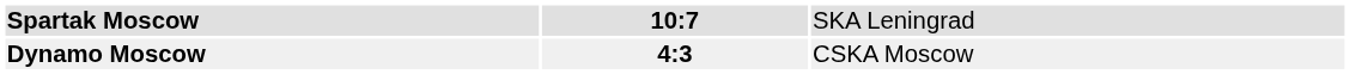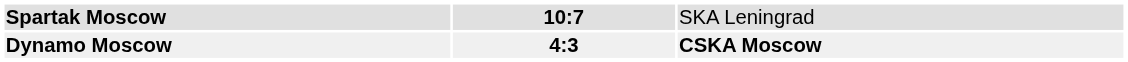Dynamo Moscow | column 3: normal -> bold
